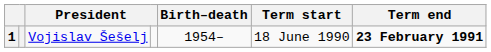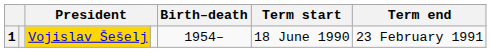1 | column 3: no background -> gold background
1 | Term end: bold -> normal
